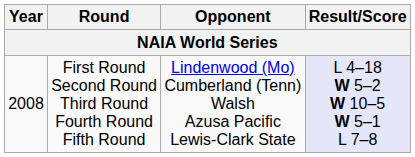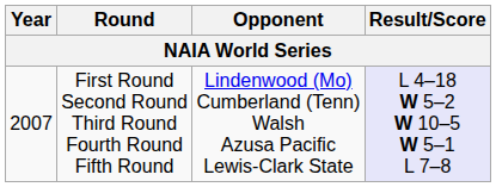row 3 | Year: 2008 -> 2007
